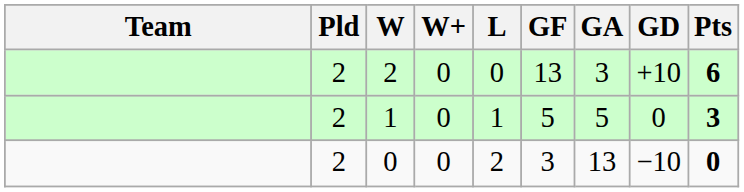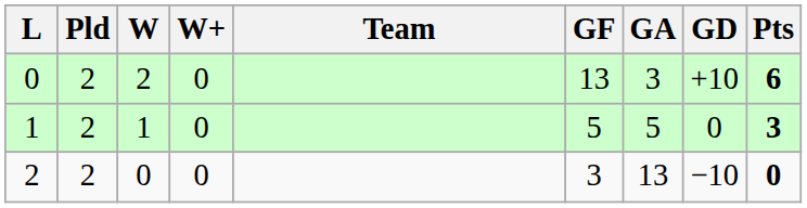columns swapped: Team <-> L
